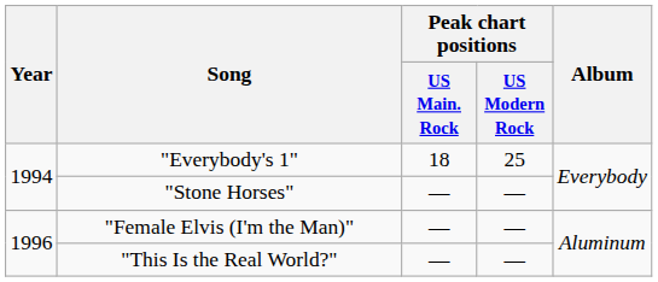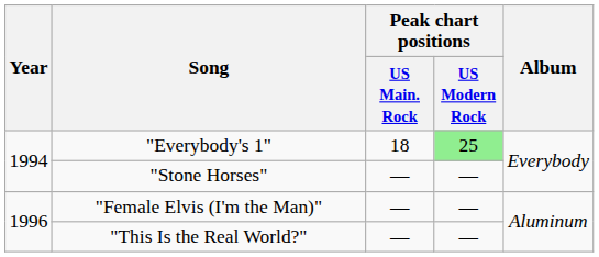"Everybody's 1" | Peak chart positions / US Modern Rock: no background -> lightgreen background
